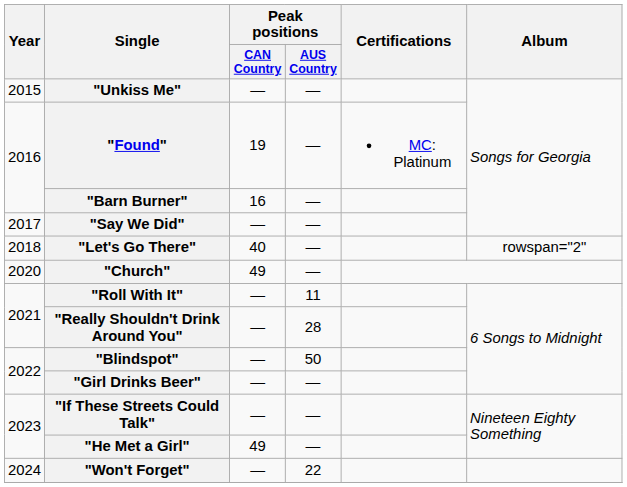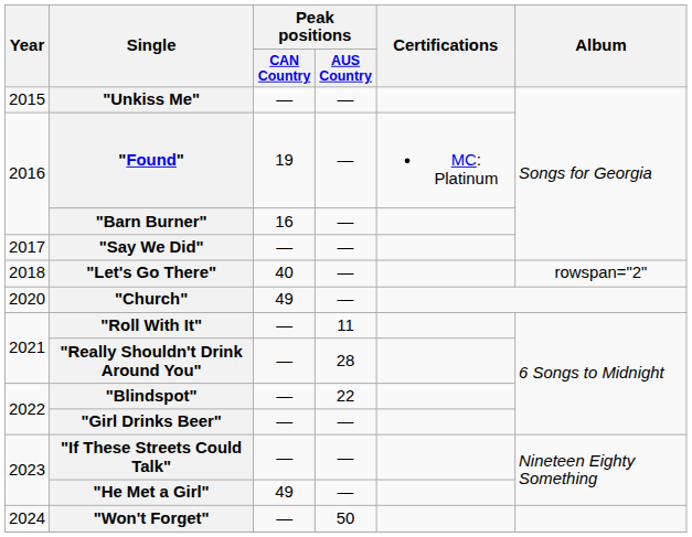"Blindspot" | Peak positions / AUS Country: 50 -> 22
"Won't Forget" | Peak positions / AUS Country: 22 -> 50
